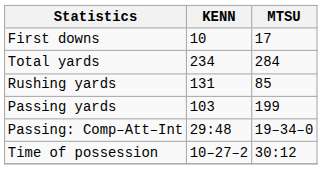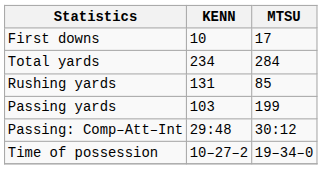Passing: Comp–Att–Int | MTSU: 19–34–0 -> 30:12
Time of possession | MTSU: 30:12 -> 19–34–0
